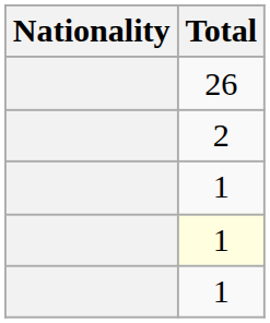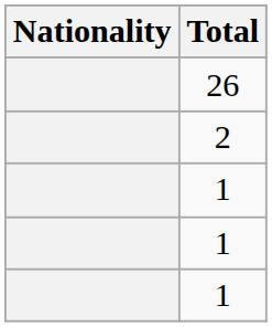row 5 | Total: lightyellow background -> no background
